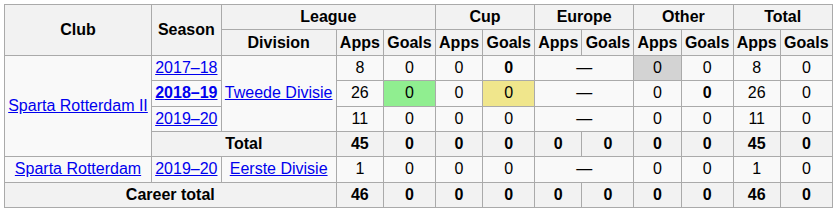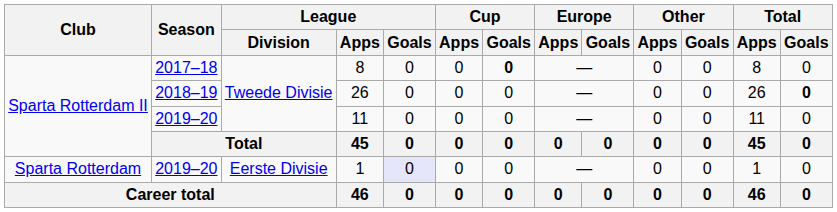row 3 | Other / Apps: lightgrey background -> no background
row 4 | Season: bold -> normal
row 4 | League / Goals: lightgreen background -> no background
row 4 | Cup / Goals: khaki background -> no background
row 4 | Other / Goals: bold -> normal
row 4 | Total / Goals: normal -> bold
row 7 | League / Goals: no background -> lavender background
